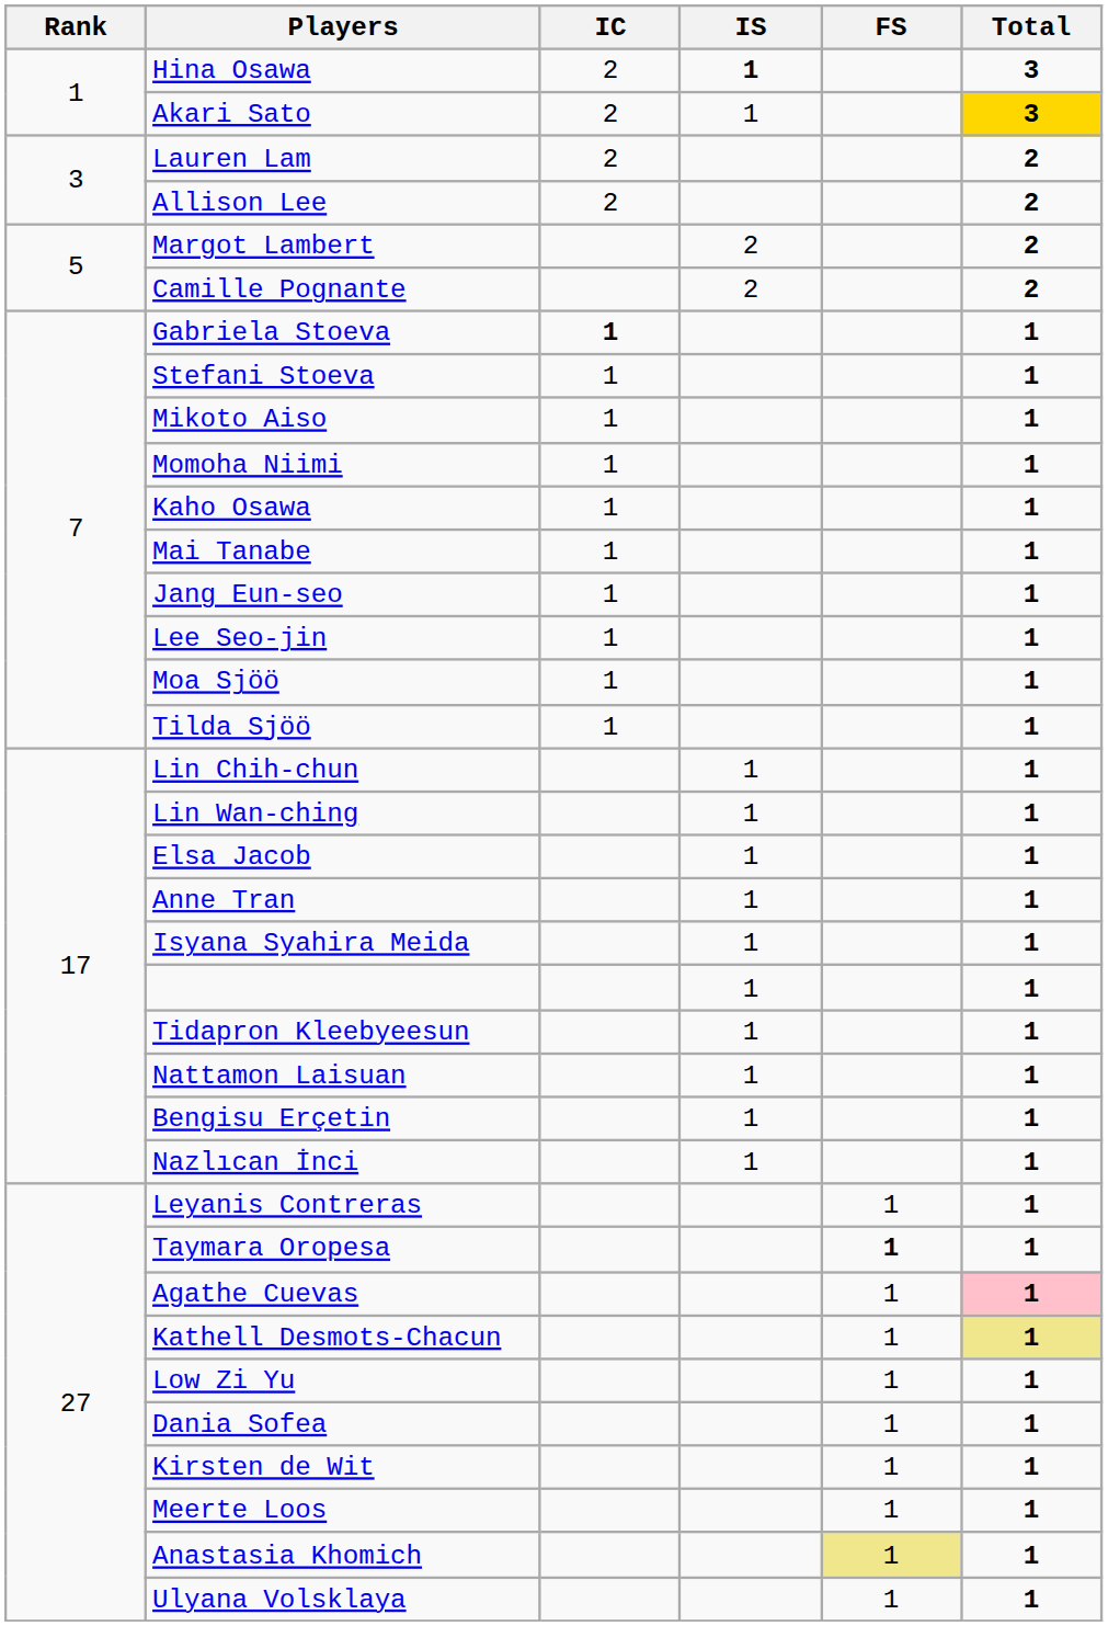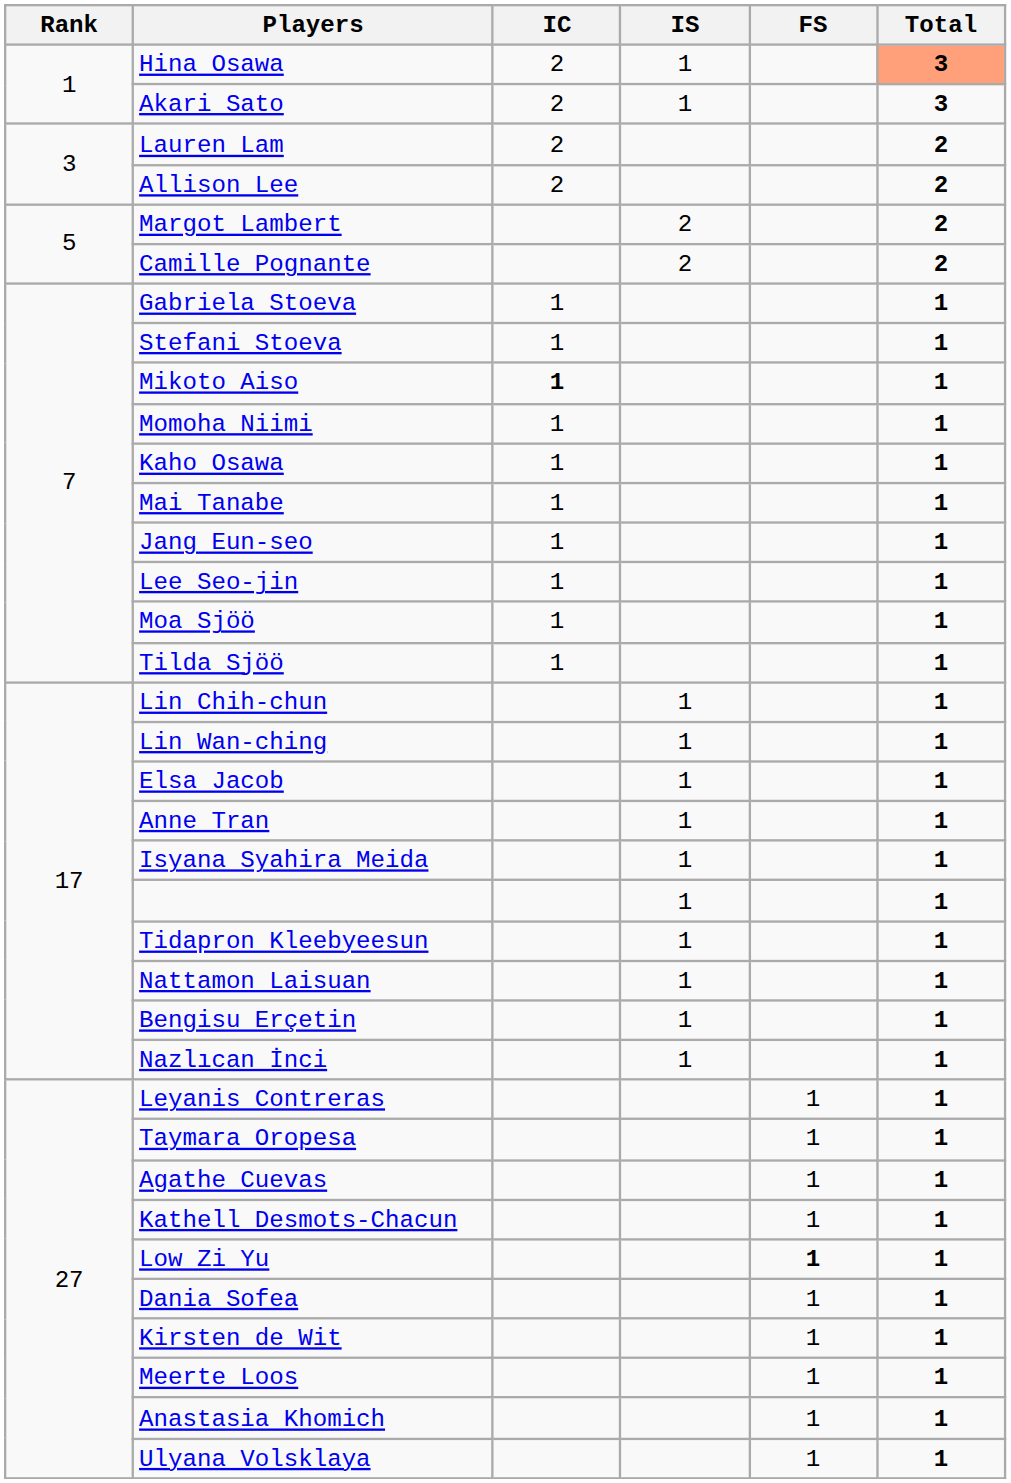Hina Osawa | IS: bold -> normal
Hina Osawa | Total: no background -> lightsalmon background
Akari Sato | Total: gold background -> no background
Gabriela Stoeva | IC: bold -> normal
Mikoto Aiso | IC: normal -> bold
Taymara Oropesa | FS: bold -> normal
Agathe Cuevas | Total: pink background -> no background
Kathell Desmots-Chacun | Total: khaki background -> no background
Low Zi Yu | FS: normal -> bold
Anastasia Khomich | FS: khaki background -> no background
